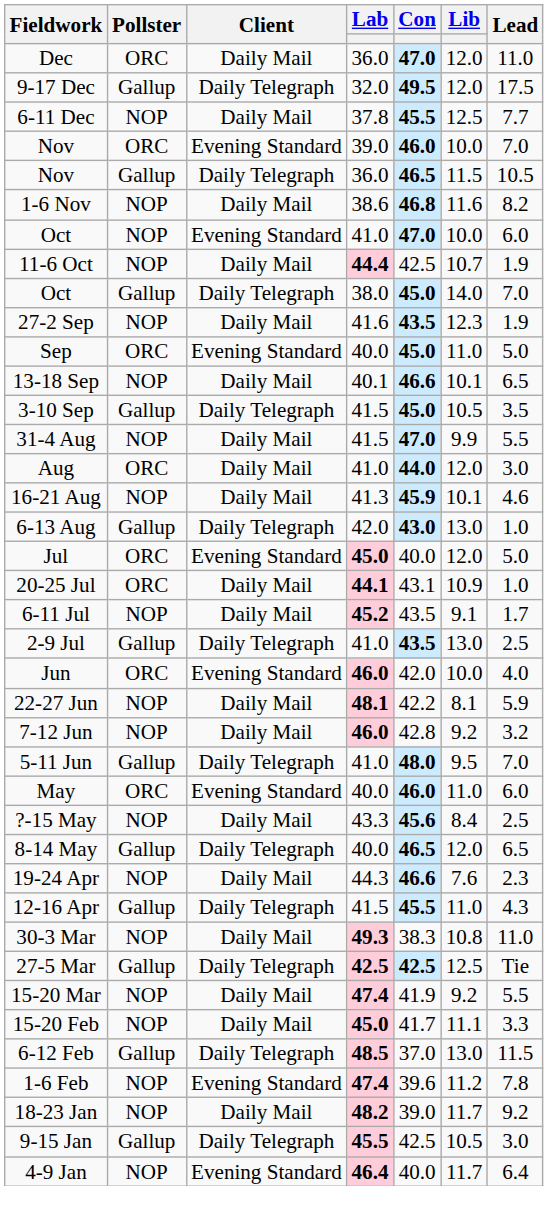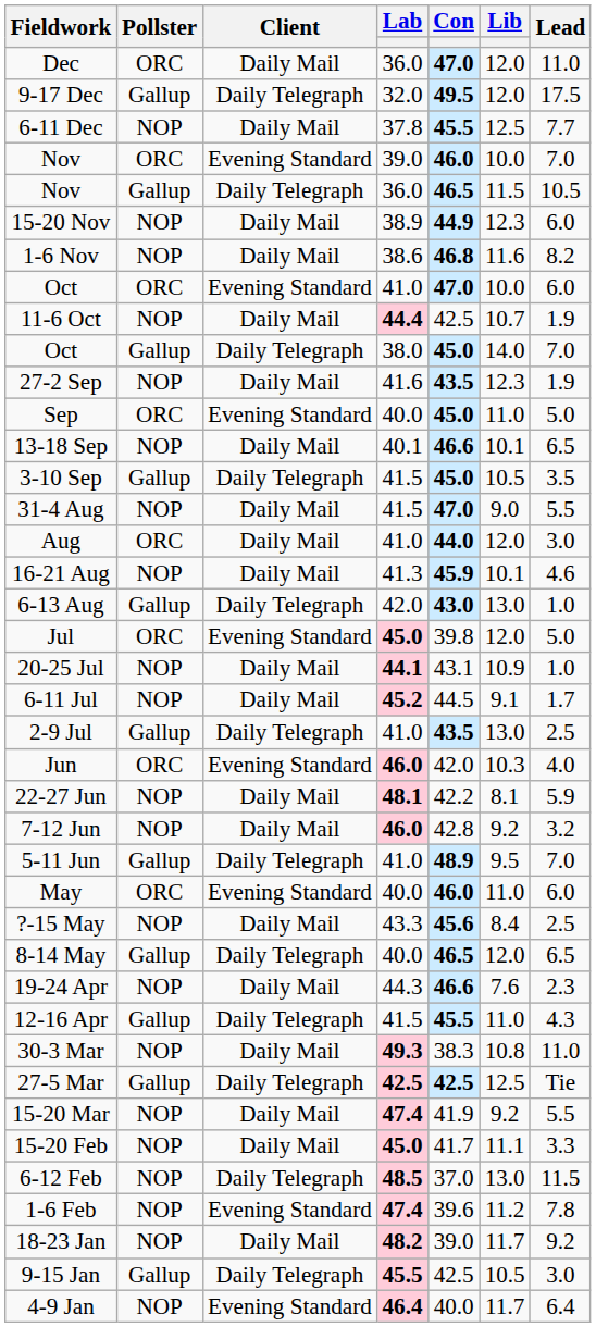+ row: 15-20 Nov | NOP | Daily Mail | 38.9 | 44.9 | 12.3 | 6.0
Oct / 41.0 | Pollster: NOP -> ORC
31-4 Aug | Lib: 9.9 -> 9.0
Jul | Con: 40.0 -> 39.8
20-25 Jul | Pollster: ORC -> NOP
6-11 Jul | Con: 43.5 -> 44.5
Jun | Lib: 10.0 -> 10.3
5-11 Jun | Con: 48.0 -> 48.9
6-12 Feb | Pollster: Gallup -> NOP
